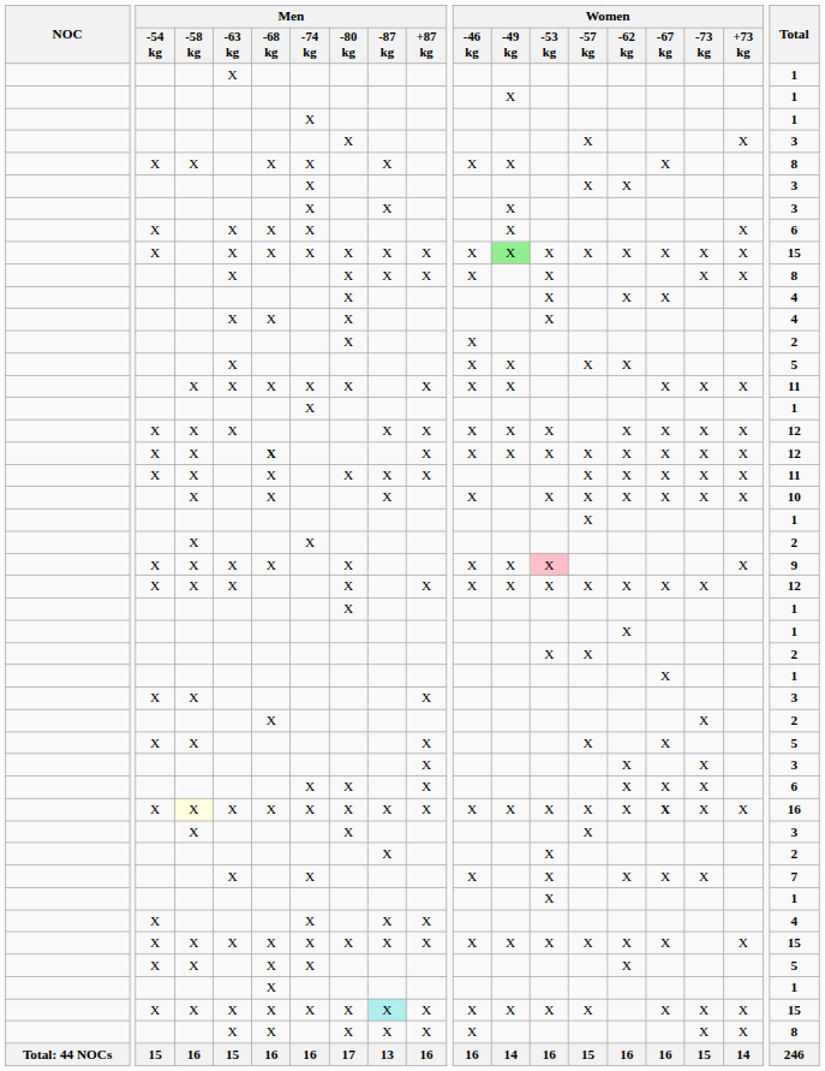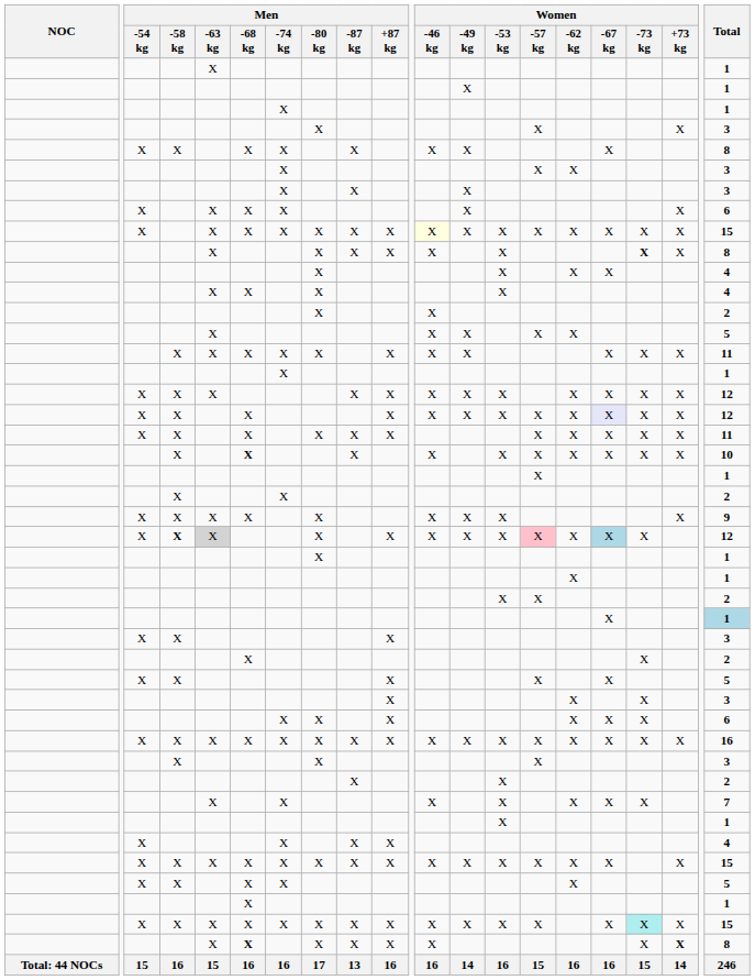row 11 | Women / -46 kg: no background -> lightyellow background
row 11 | Women / -49 kg: lightgreen background -> no background
row 12 | Women / -73 kg: normal -> bold
row 20 | Men / -68 kg: bold -> normal
row 20 | Women / -67 kg: no background -> lavender background
row 22 | Men / -68 kg: normal -> bold
row 25 | Women / -53 kg: pink background -> no background
row 26 | Men / -58 kg: normal -> bold
row 26 | Men / -63 kg: no background -> lightgrey background
row 26 | Women / -57 kg: no background -> pink background
row 26 | Women / -67 kg: no background -> lightblue background
row 30 | Total: no background -> lightblue background
row 36 | Men / -58 kg: lightyellow background -> no background
row 36 | Women / -67 kg: bold -> normal
row 45 | Men / -87 kg: paleturquoise background -> no background
row 45 | Women / -73 kg: no background -> paleturquoise background
row 46 | Men / -68 kg: normal -> bold
row 46 | Women / +73 kg: normal -> bold
